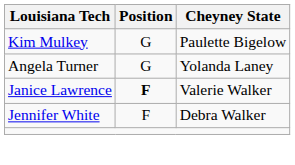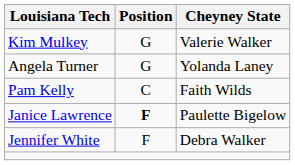Kim Mulkey | Cheyney State: Paulette Bigelow -> Valerie Walker
+ row: Pam Kelly | C | Faith Wilds
Janice Lawrence | Cheyney State: Valerie Walker -> Paulette Bigelow
